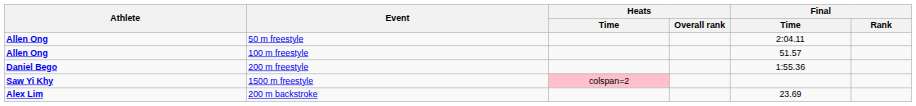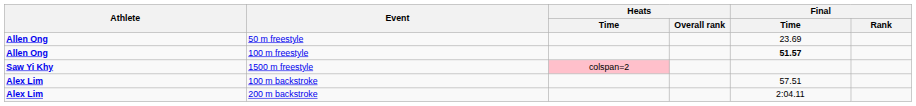50 m freestyle | Final / Time: 2:04.11 -> 23.69
100 m freestyle | Final / Time: normal -> bold
- row: Daniel Bego | 200 m freestyle | 1:55.36
+ row: Alex Lim | 100 m backstroke | 57.51
200 m backstroke | Final / Time: 23.69 -> 2:04.11
